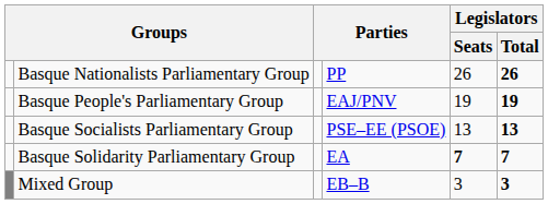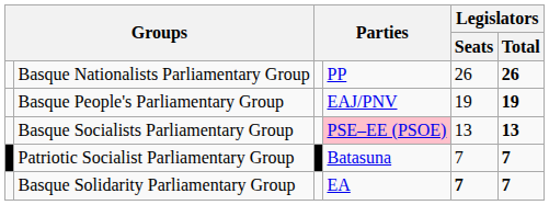Basque Socialists Parliamentary Group | column 4: no background -> pink background
+ row: Patriotic Socialist Parliamentary Group | Batasuna | 7 | 7
- row: Mixed Group | EB–B | 3 | 3
